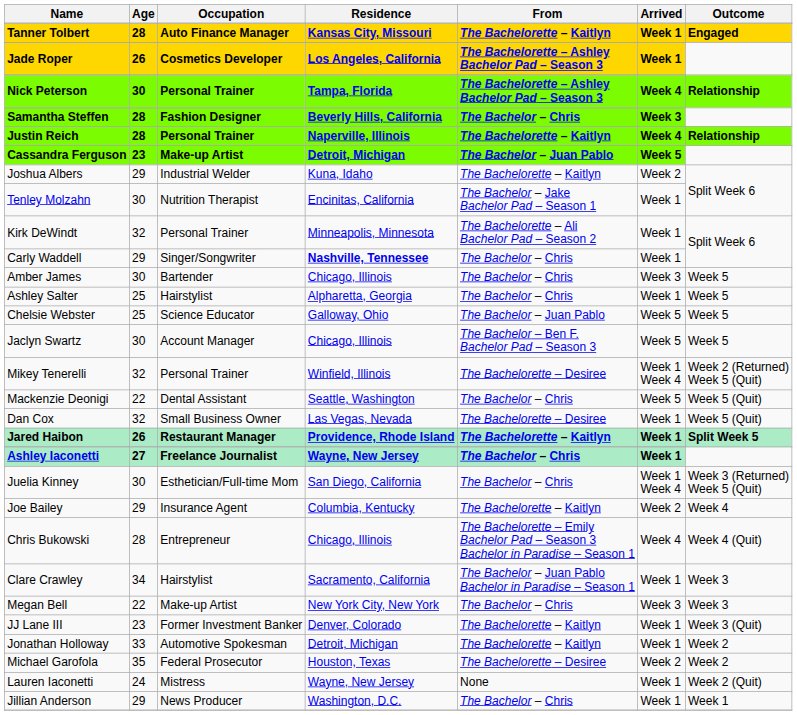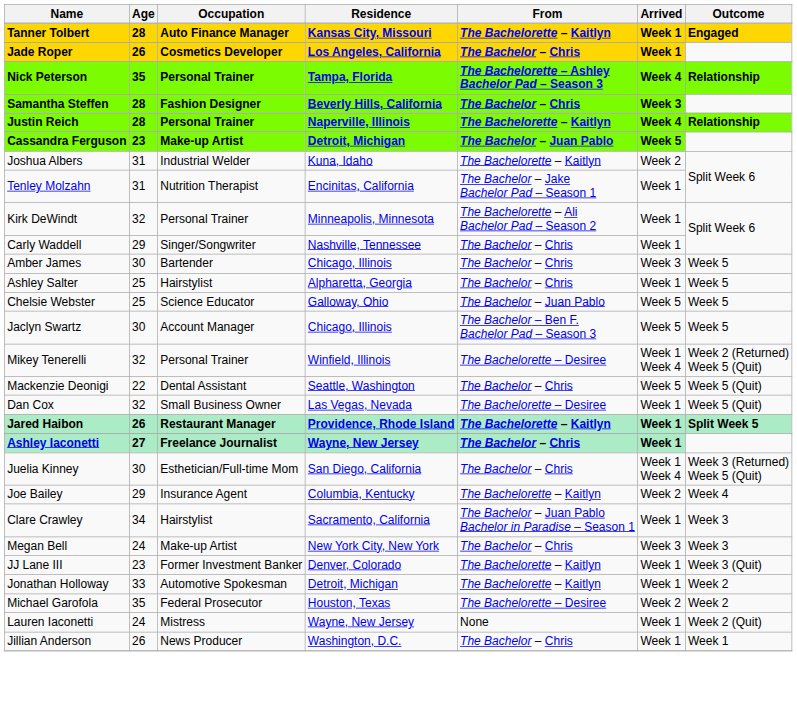Jade Roper | From: The Bachelorette – Ashley Bachelor Pad – Season 3 -> The Bachelor – Chris
Nick Peterson | Age: 30 -> 35
Joshua Albers | Age: 29 -> 31
Tenley Molzahn | Age: 30 -> 31
Carly Waddell | Residence: bold -> normal
- row: Chris Bukowski | 28 | Entrepreneur | Chicago, Illinois | The Bachelorette – Emily Bachelor Pad – Season 3 Bachelor in Paradise – Season 1 | Week 4 | Week 4 (Quit)
Megan Bell | Age: 22 -> 24
Jillian Anderson | Age: 29 -> 26
